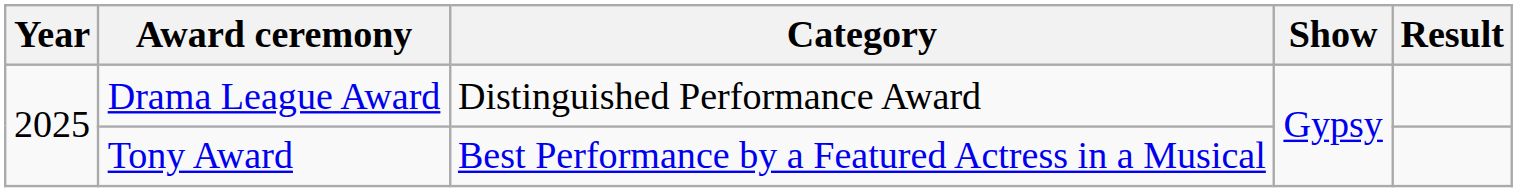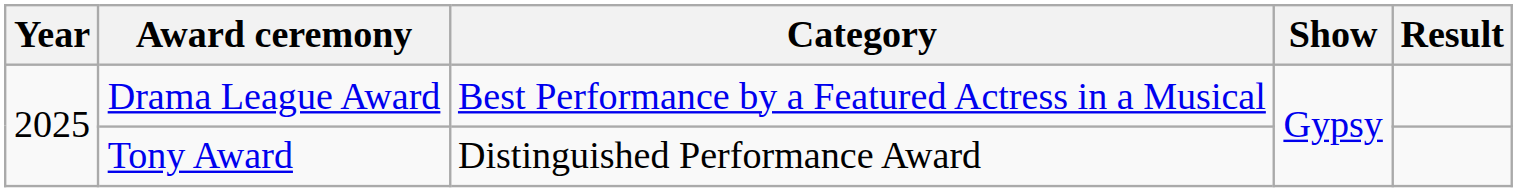Drama League Award | Category: Distinguished Performance Award -> Best Performance by a Featured Actress in a Musical
Tony Award | Category: Best Performance by a Featured Actress in a Musical -> Distinguished Performance Award
